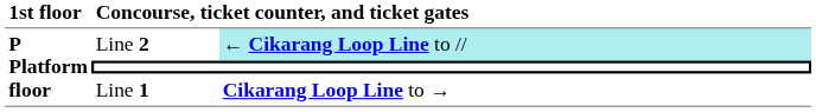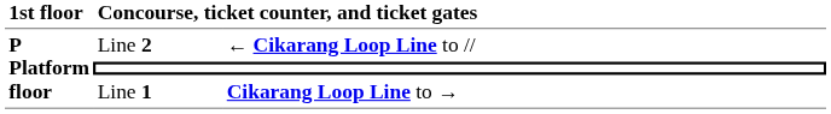Line 2 | column 3: paleturquoise background -> no background
